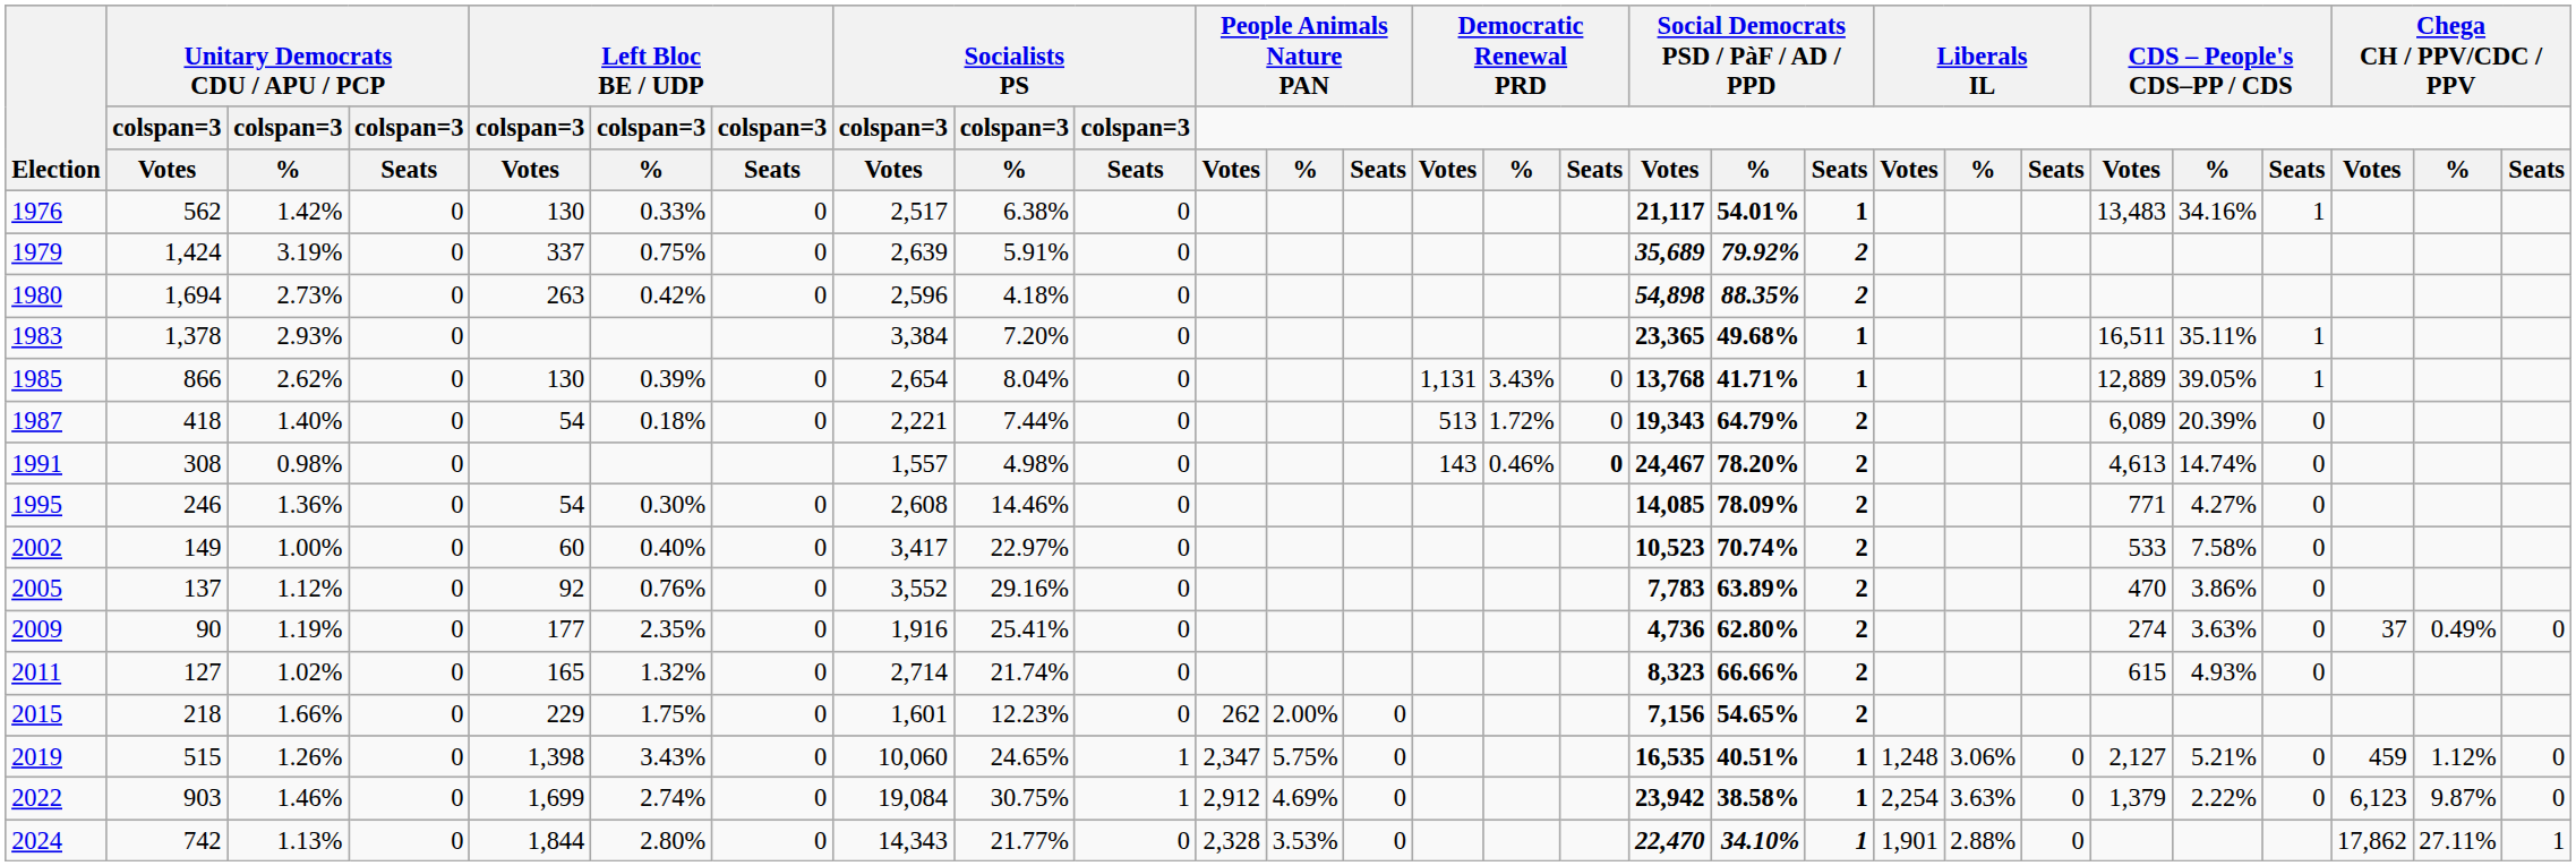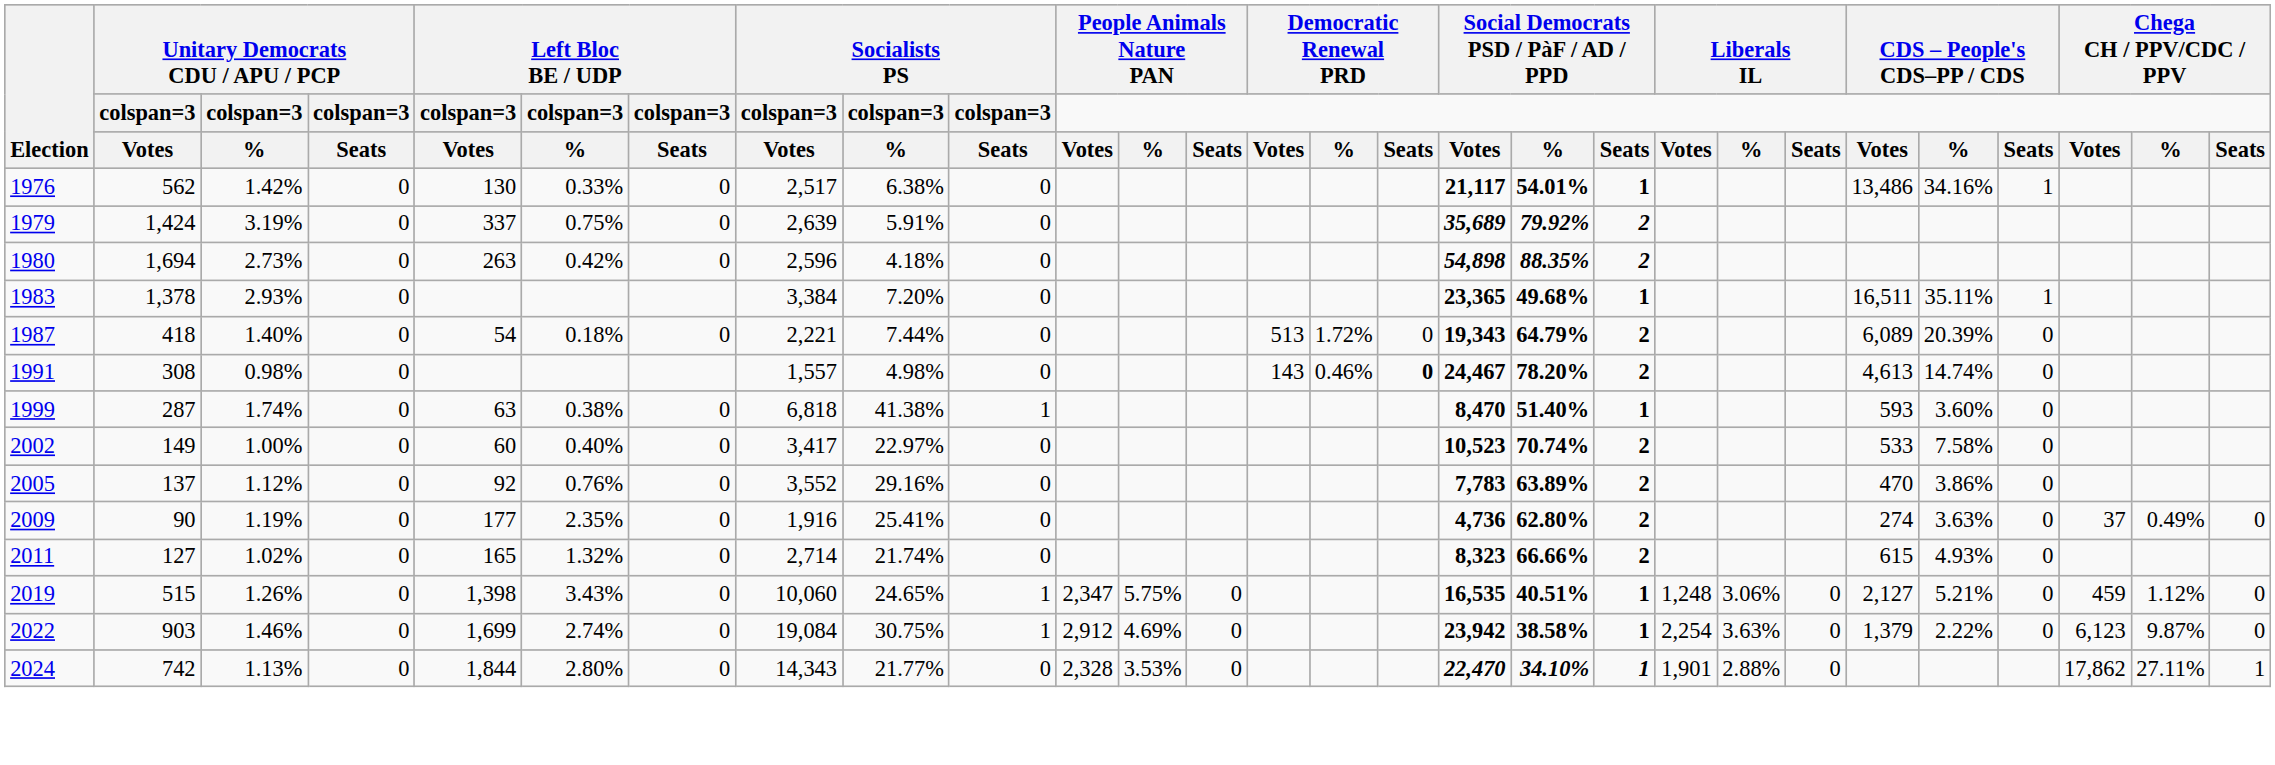1976 | CDS – People's CDS–PP / CDS / Votes: 13,483 -> 13,486
- row: 1985 | 866 | 2.62% | 0 | 130 | 0.39% | 0 | 2,654 | 8.04% | 0 | 1,131 | 3.43% | 0 | 13,768 | 41.71% | 1 | 12,889 | 39.05% | 1
- row: 1995 | 246 | 1.36% | 0 | 54 | 0.30% | 0 | 2,608 | 14.46% | 0 | 14,085 | 78.09% | 2 | 771 | 4.27% | 0
+ row: 1999 | 287 | 1.74% | 0 | 63 | 0.38% | 0 | 6,818 | 41.38% | 1 | 8,470 | 51.40% | 1 | 593 | 3.60% | 0
- row: 2015 | 218 | 1.66% | 0 | 229 | 1.75% | 0 | 1,601 | 12.23% | 0 | 262 | 2.00% | 0 | 7,156 | 54.65% | 2
